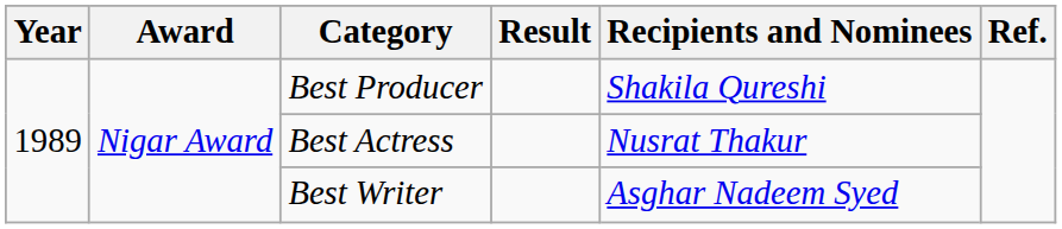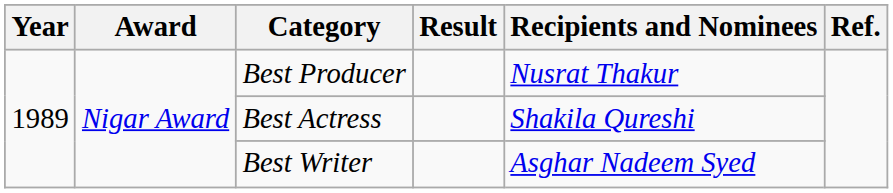Best Producer | Recipients and Nominees: Shakila Qureshi -> Nusrat Thakur
Best Actress | Recipients and Nominees: Nusrat Thakur -> Shakila Qureshi
